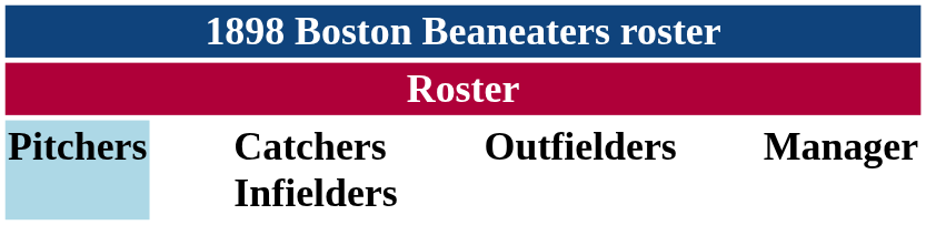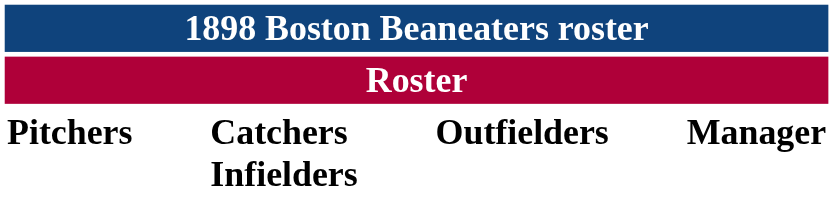Pitchers | column 1: lightblue background -> no background
